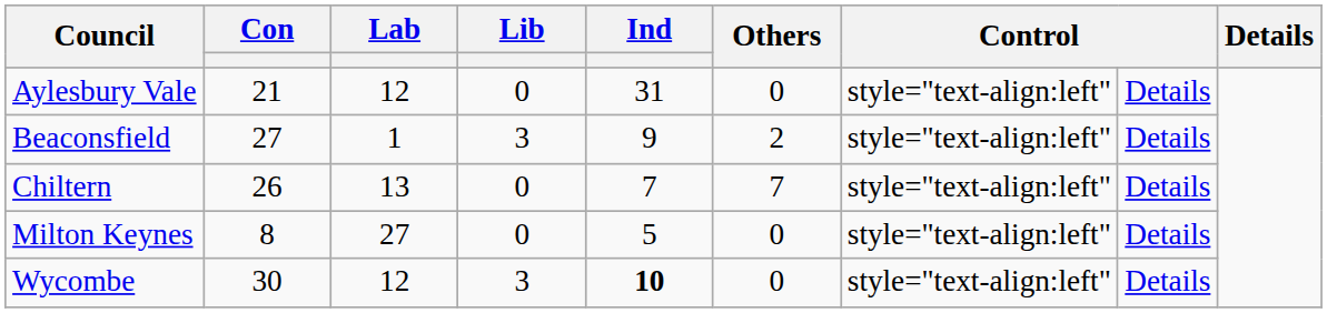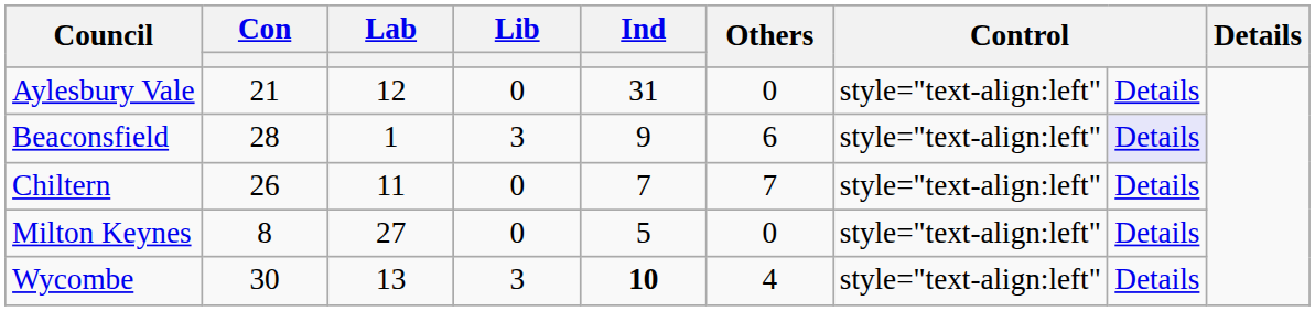Beaconsfield | Con: 27 -> 28
Beaconsfield | Others: 2 -> 6
Beaconsfield | column 8: no background -> lavender background
Chiltern | Lab: 13 -> 11
Wycombe | Lab: 12 -> 13
Wycombe | Others: 0 -> 4
